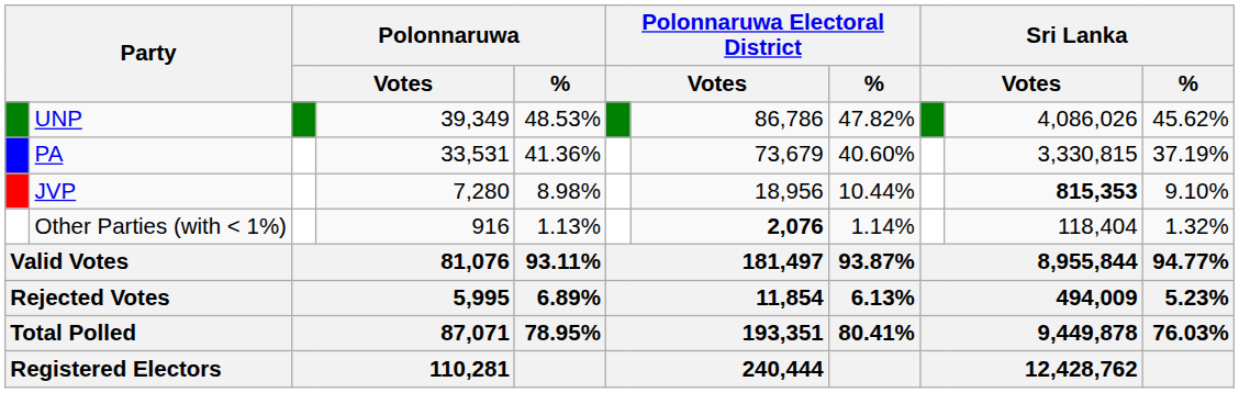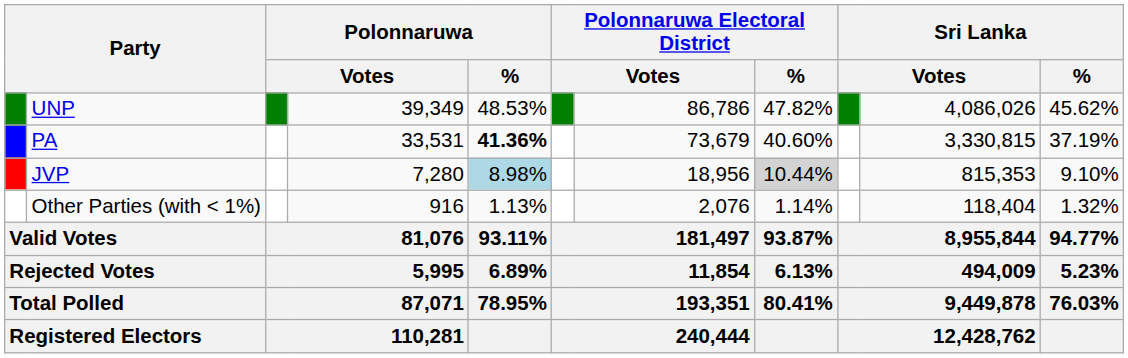PA | Polonnaruwa / %: normal -> bold
JVP | Polonnaruwa / %: no background -> lightblue background
JVP | Polonnaruwa Electoral District / %: no background -> lightgrey background
JVP | column 10: bold -> normal
Other Parties (with < 1%) | column 7: bold -> normal
